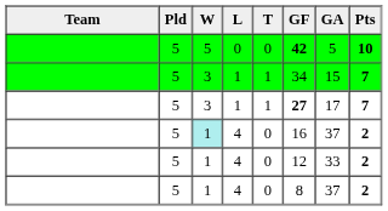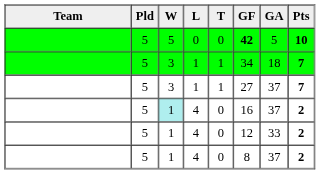row 3 | GA: 15 -> 18
row 4 | GF: bold -> normal
row 4 | GA: 17 -> 37
